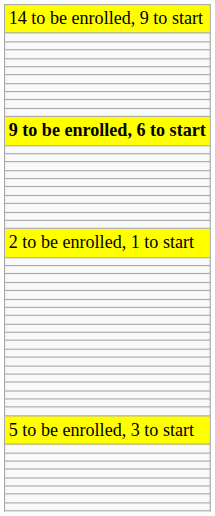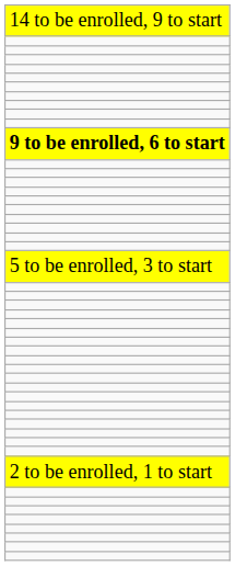row 23 | column 1: 2 to be enrolled, 1 to start -> 5 to be enrolled, 3 to start
row 43 | column 1: 5 to be enrolled, 3 to start -> 2 to be enrolled, 1 to start
